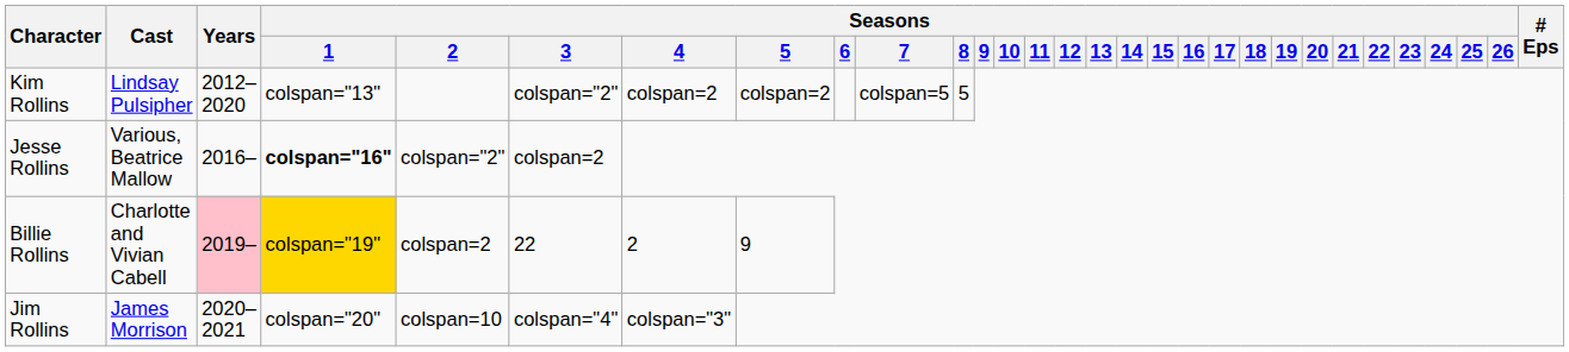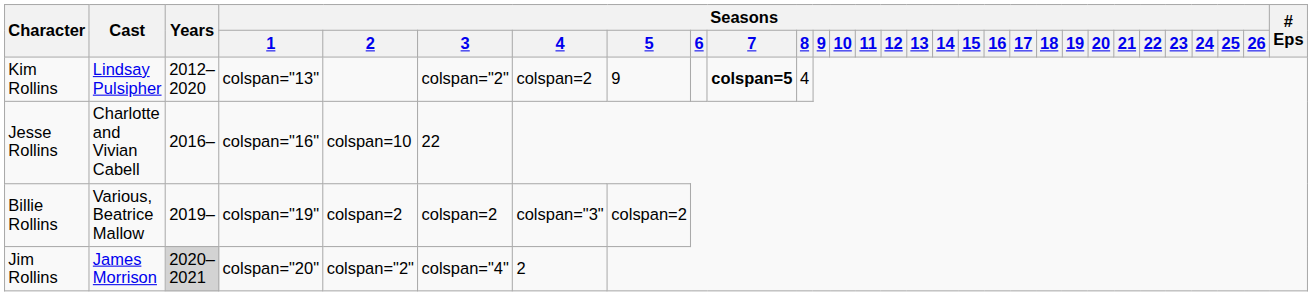Kim Rollins | Seasons / 5: colspan=2 -> 9
Kim Rollins | Seasons / 7: normal -> bold
Kim Rollins | Seasons / 8: 5 -> 4
Jesse Rollins | Cast: Various, Beatrice Mallow -> Charlotte and Vivian Cabell
Jesse Rollins | Seasons / 1: bold -> normal
Jesse Rollins | Seasons / 2: colspan="2" -> colspan=10
Jesse Rollins | Seasons / 3: colspan=2 -> 22
Billie Rollins | Cast: Charlotte and Vivian Cabell -> Various, Beatrice Mallow
Billie Rollins | Years: pink background -> no background
Billie Rollins | Seasons / 1: gold background -> no background
Billie Rollins | Seasons / 3: 22 -> colspan=2
Billie Rollins | Seasons / 4: 2 -> colspan="3"
Billie Rollins | Seasons / 5: 9 -> colspan=2
Jim Rollins | Years: no background -> lightgrey background
Jim Rollins | Seasons / 2: colspan=10 -> colspan="2"
Jim Rollins | Seasons / 4: colspan="3" -> 2
